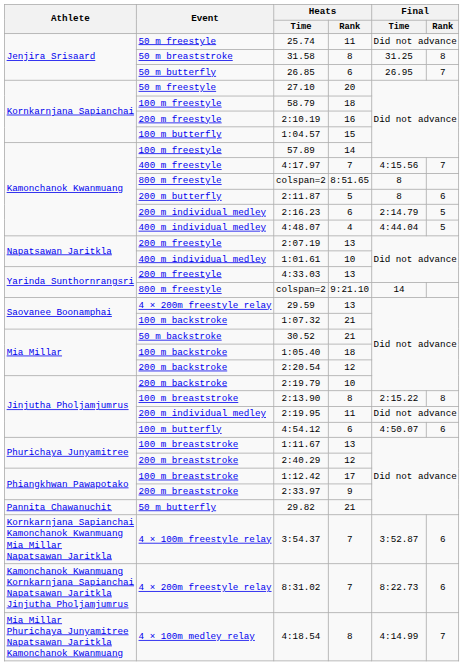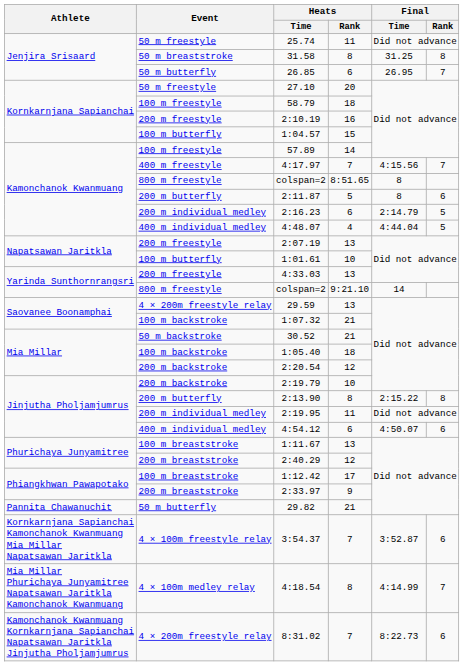1:01.61 | Event: 400 m individual medley -> 100 m butterfly
2:13.90 | Event: 100 m breaststroke -> 200 m butterfly
4:54.12 | Event: 100 m butterfly -> 400 m individual medley
rows swapped: 8:31.02 <-> 4:18.54
